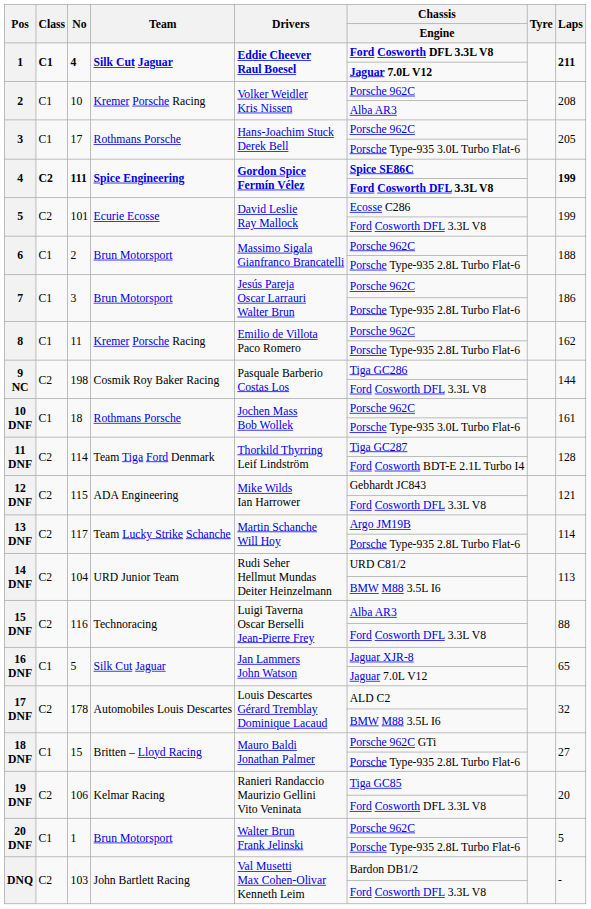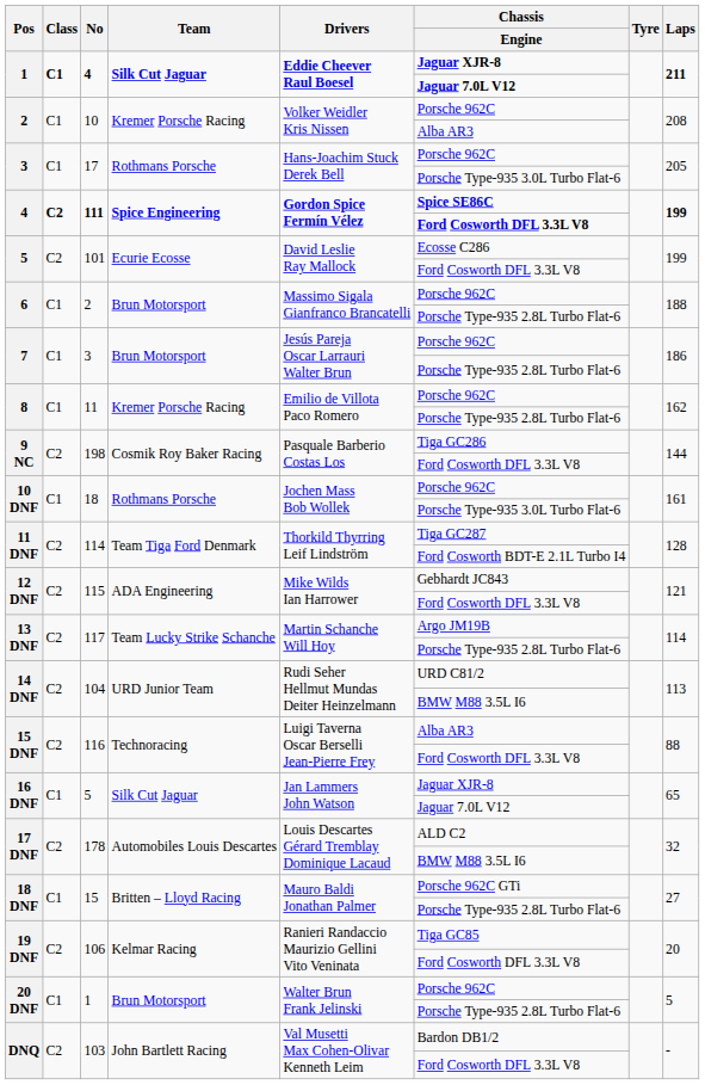row 3 | Chassis / Engine: Ford Cosworth DFL 3.3L V8 -> Jaguar XJR-8
